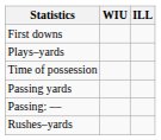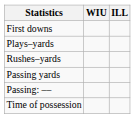rows swapped: Rushes–yards <-> Time of possession
